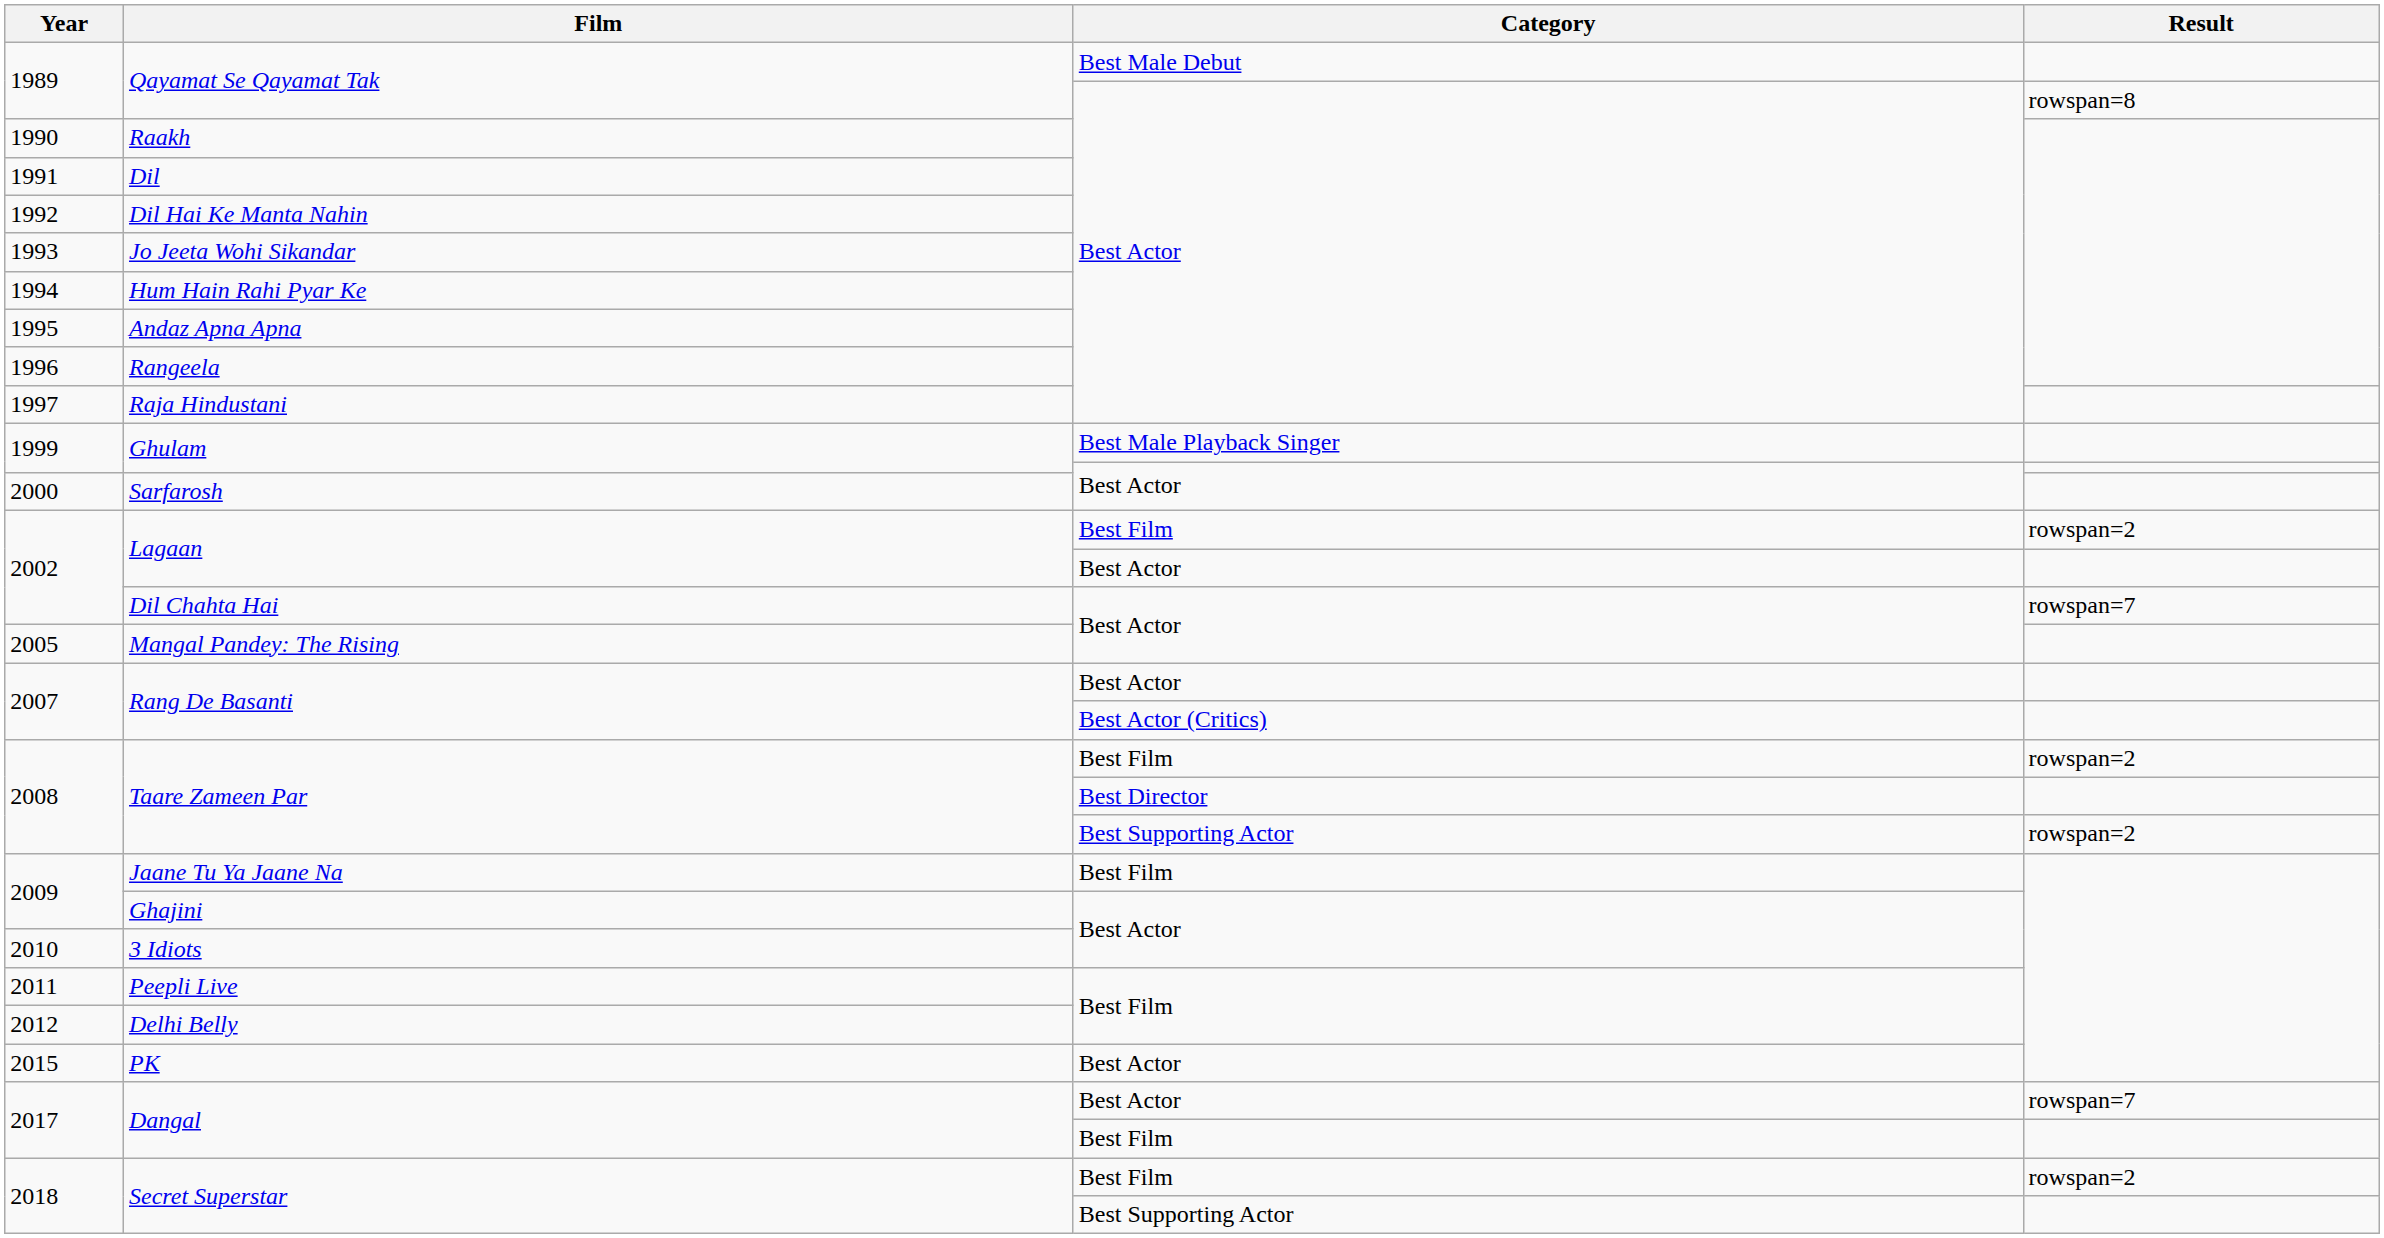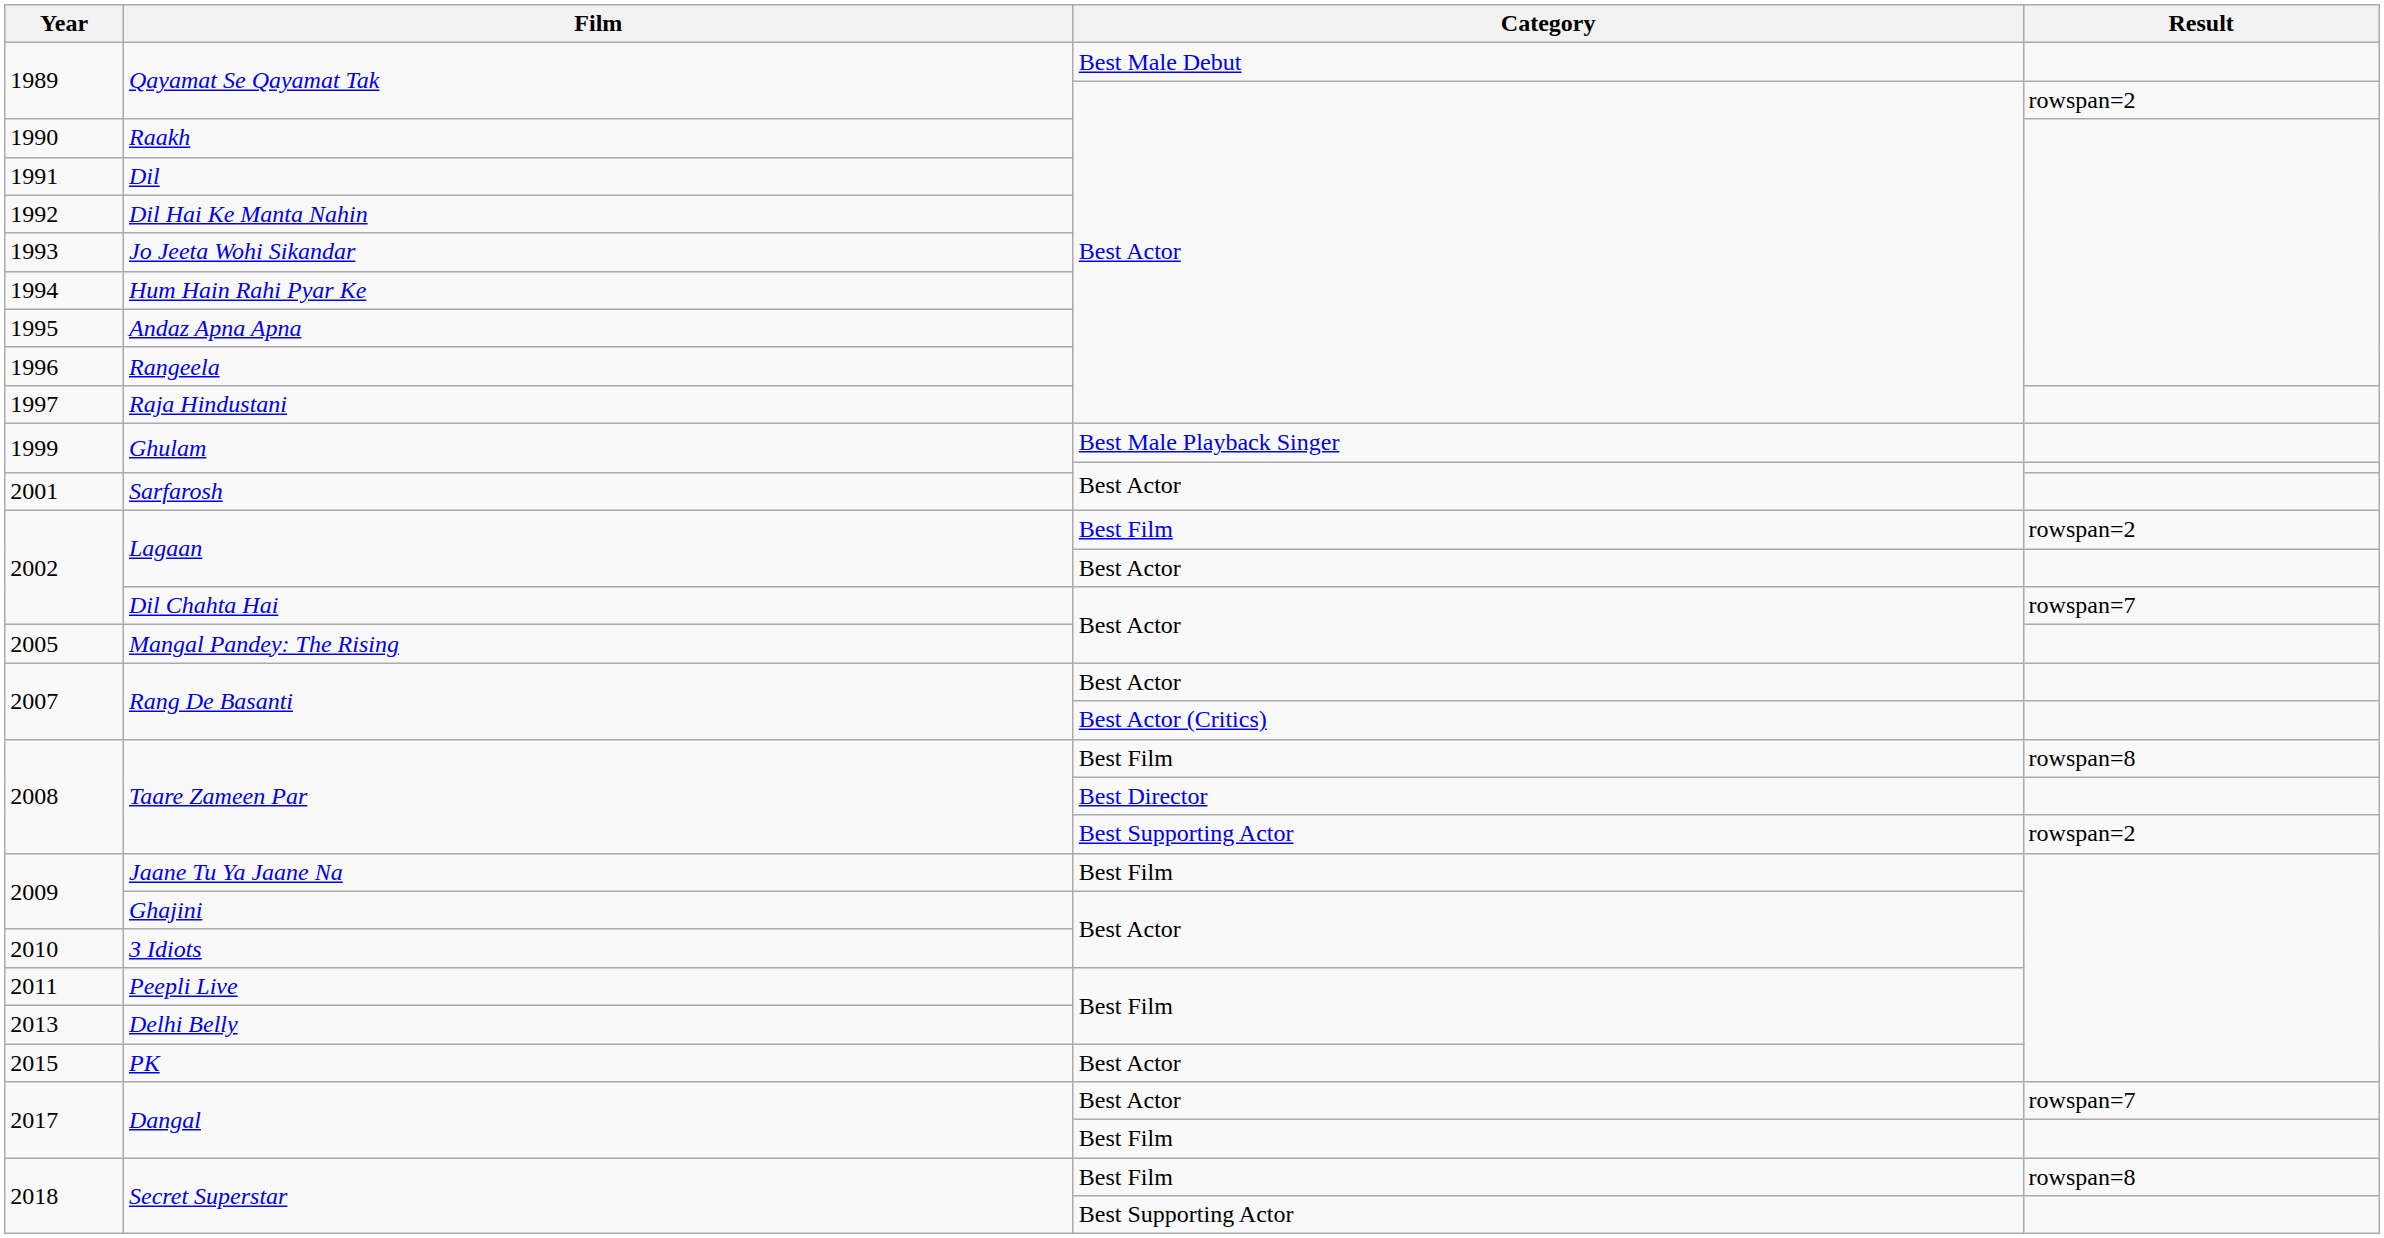Qayamat Se Qayamat Tak / Best Actor | Result: rowspan=8 -> rowspan=2
Sarfarosh | Year: 2000 -> 2001
Taare Zameen Par / Best Film | Result: rowspan=2 -> rowspan=8
Delhi Belly | Year: 2012 -> 2013
Secret Superstar / Best Film | Result: rowspan=2 -> rowspan=8
